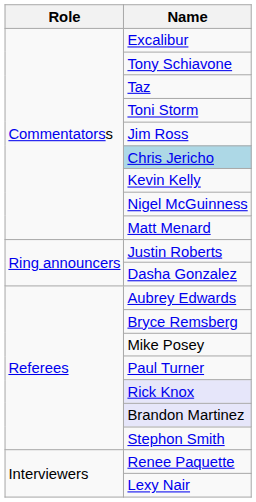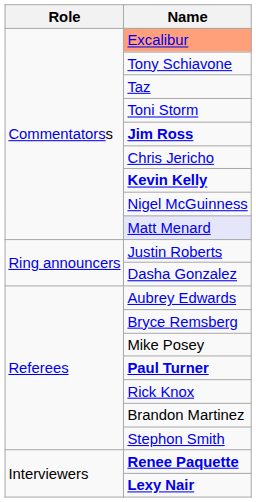Excalibur | Name: no background -> lightsalmon background
Jim Ross | Name: normal -> bold
Chris Jericho | Name: lightblue background -> no background
Kevin Kelly | Name: normal -> bold
Matt Menard | Name: no background -> lavender background
Paul Turner | Name: normal -> bold
Rick Knox | Name: lavender background -> no background
Brandon Martinez | Name: lavender background -> no background
Renee Paquette | Name: normal -> bold
Lexy Nair | Name: normal -> bold
